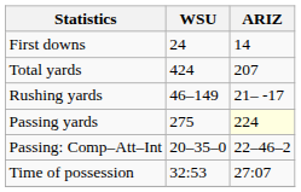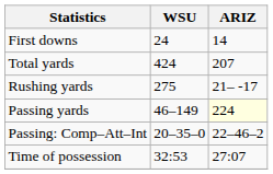Rushing yards | WSU: 46–149 -> 275
Passing yards | WSU: 275 -> 46–149
